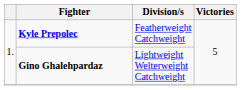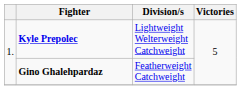Kyle Prepolec | Division/s: Featherweight Catchweight -> Lightweight Welterweight Catchweight
Gino Ghalehpardaz | Division/s: Lightweight Welterweight Catchweight -> Featherweight Catchweight
